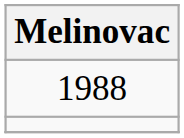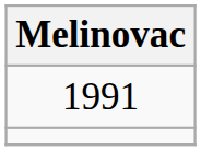row 2 | column 1: 1988 -> 1991
